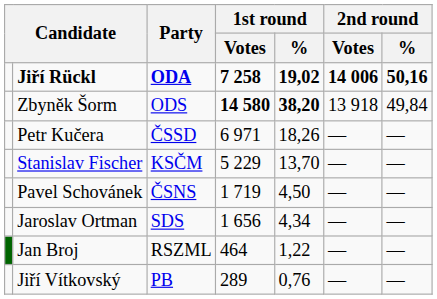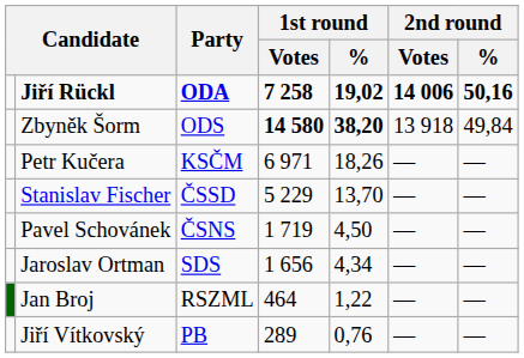Petr Kučera | Party: ČSSD -> KSČM
Stanislav Fischer | Party: KSČM -> ČSSD
